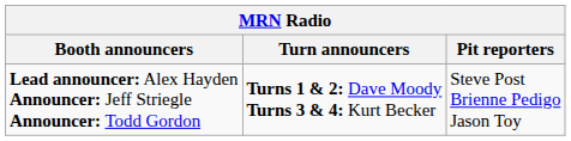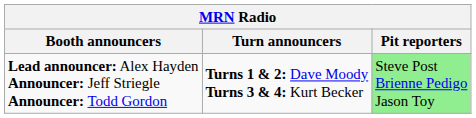row 3 | Pit reporters: no background -> lightgreen background
